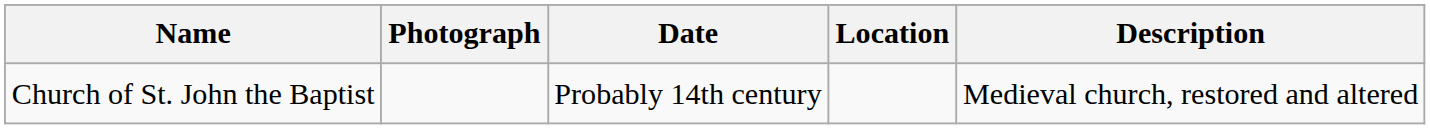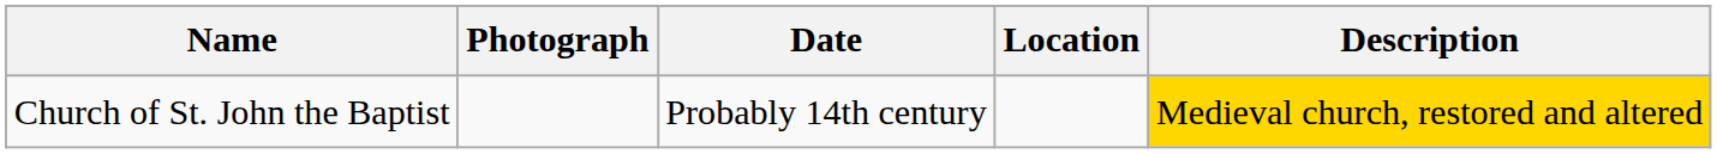Church of St. John the Baptist | Description: no background -> gold background
